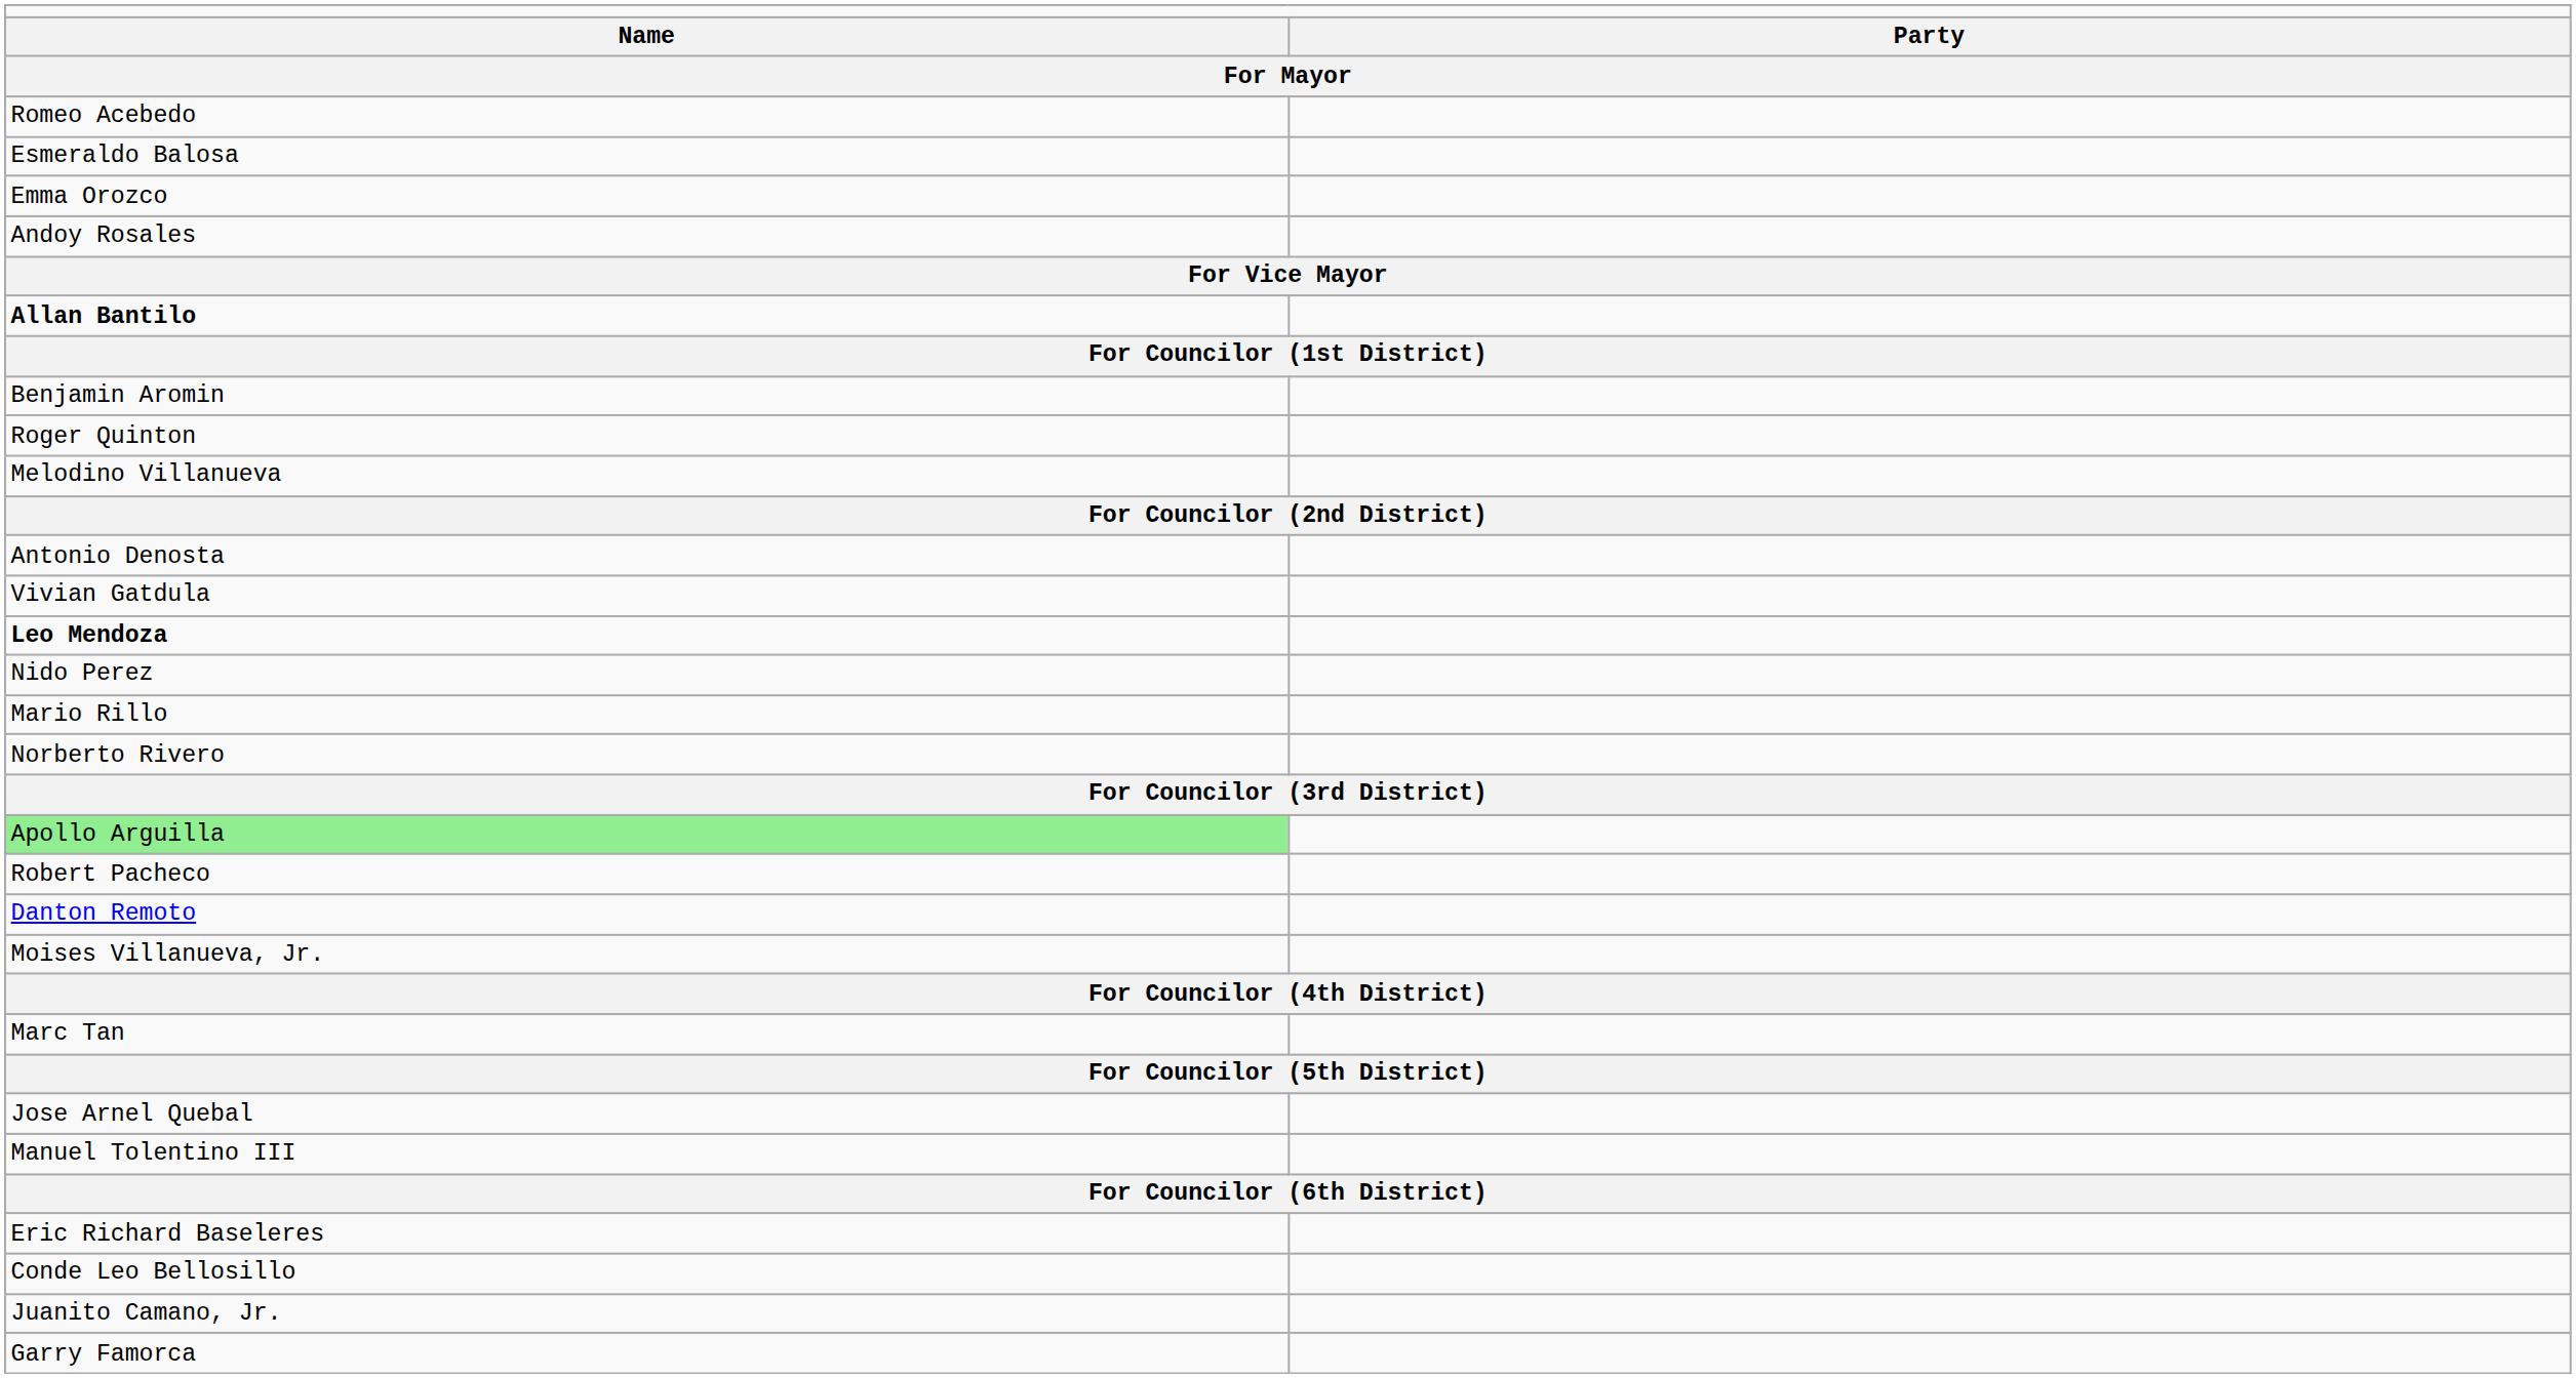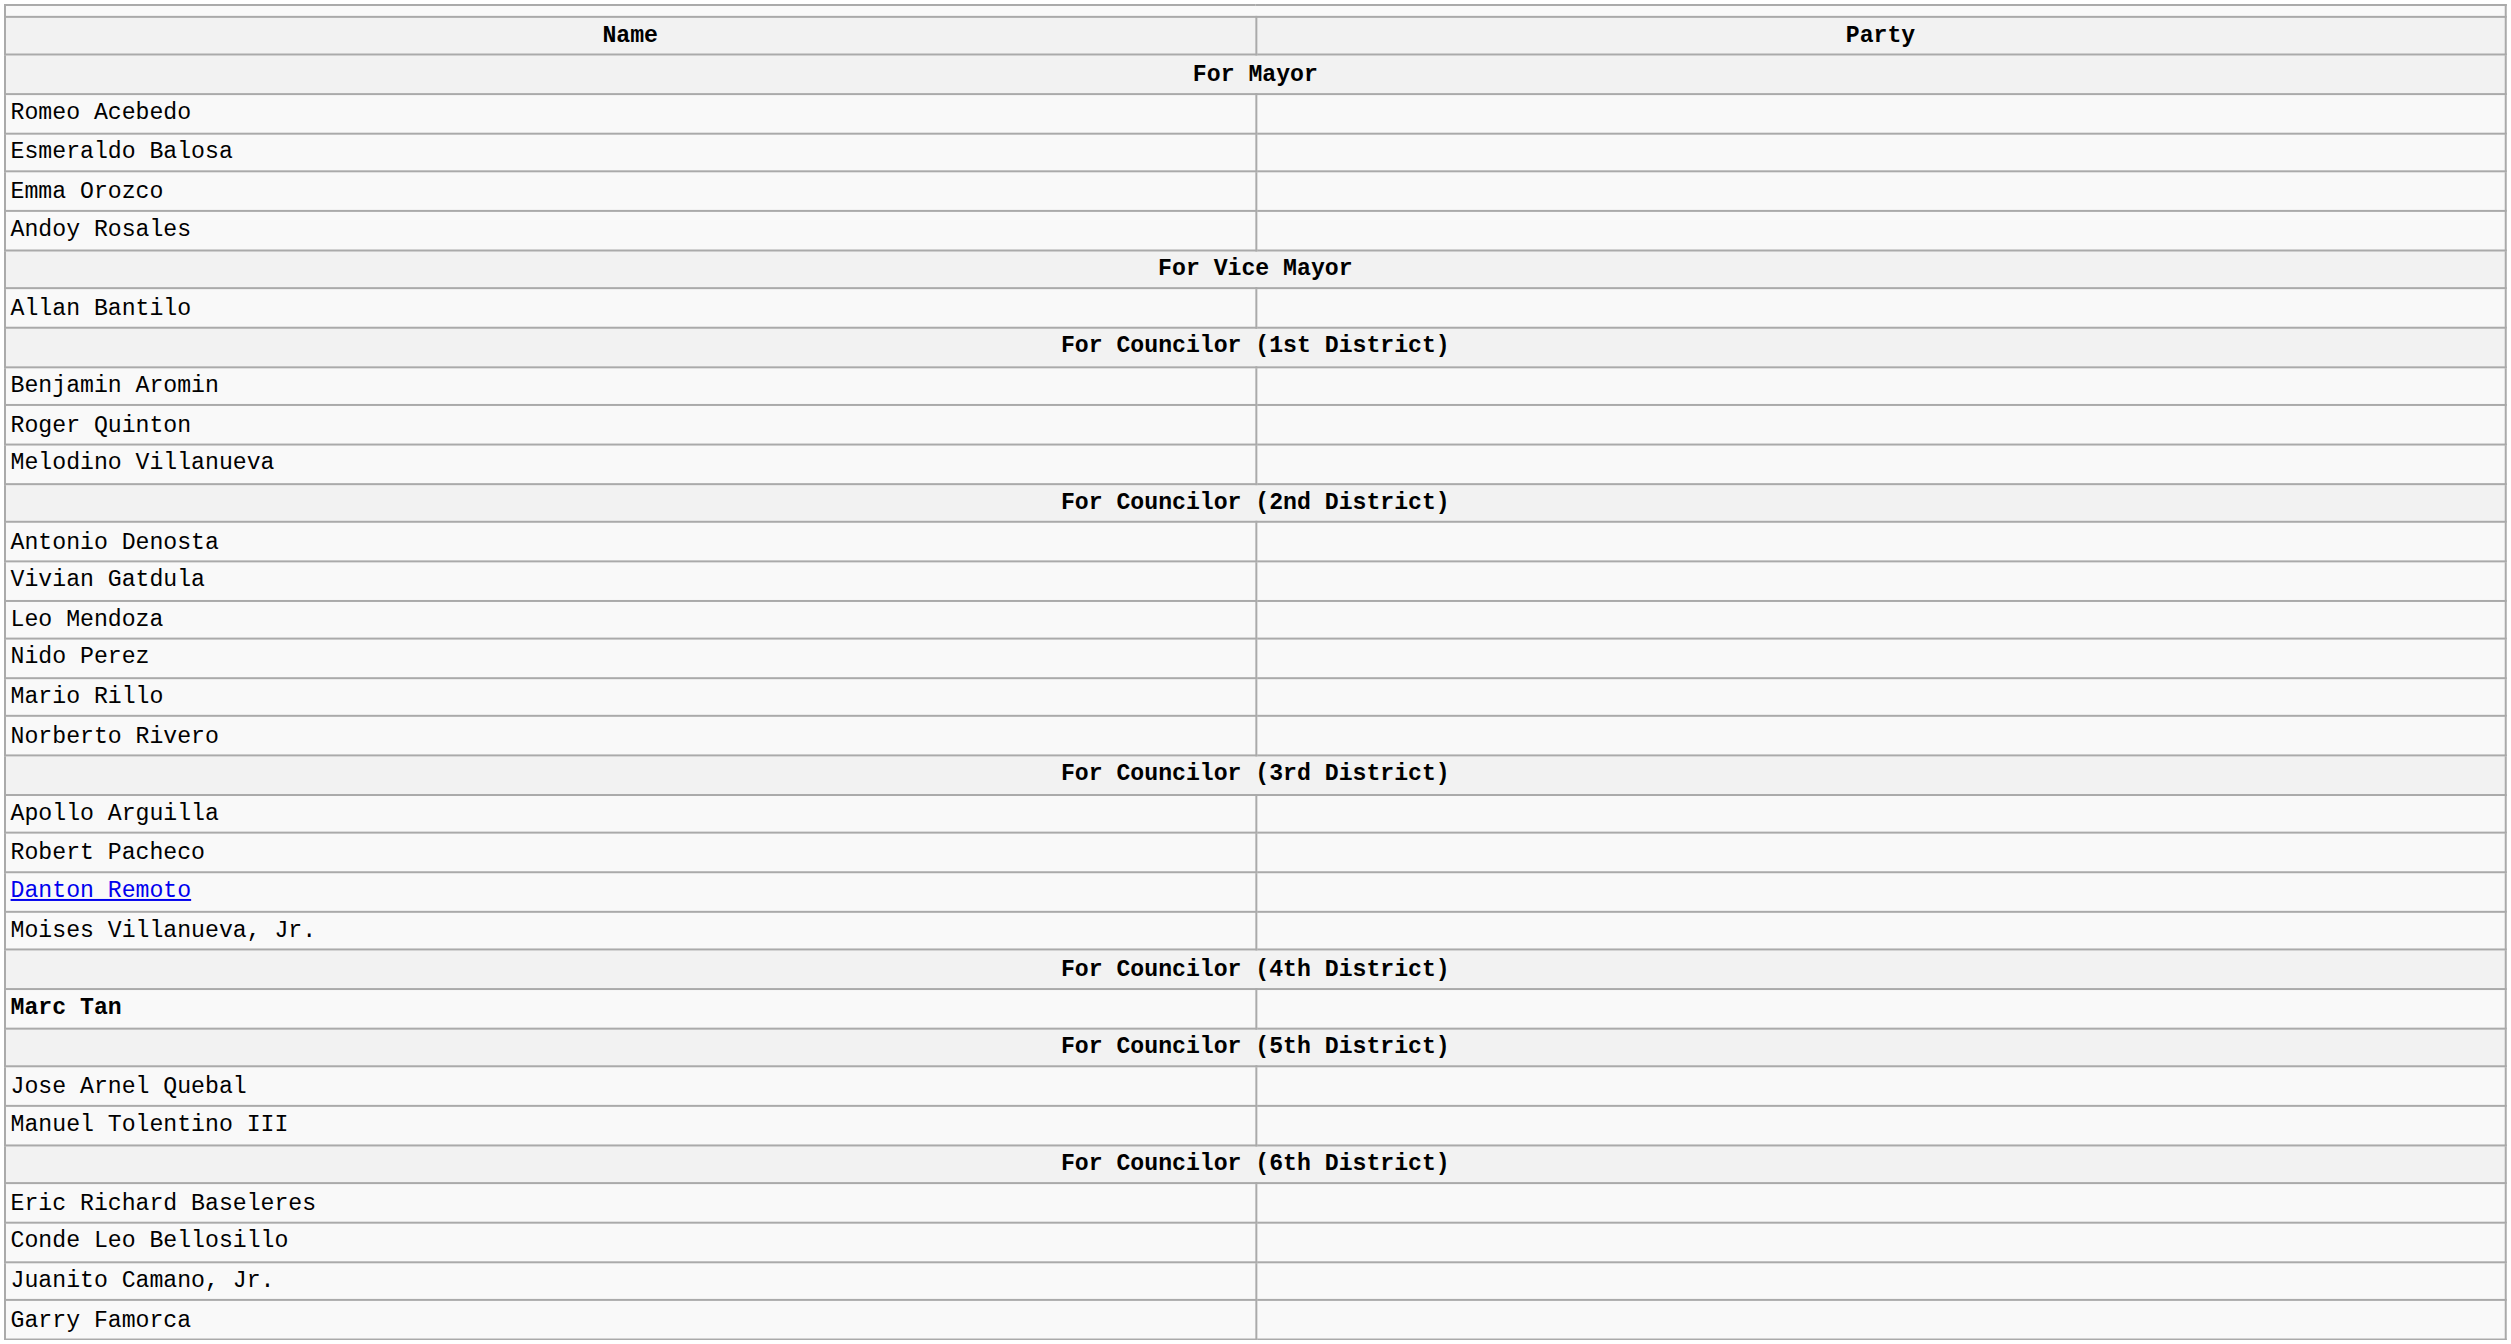Allan Bantilo | column 1: bold -> normal
Leo Mendoza | column 1: bold -> normal
Apollo Arguilla | column 1: lightgreen background -> no background
Marc Tan | column 1: normal -> bold
